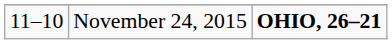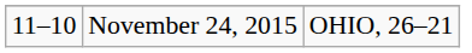November 24, 2015 | column 3: bold -> normal
